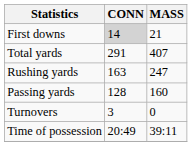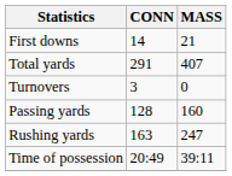First downs | CONN: lightgrey background -> no background
rows swapped: Rushing yards <-> Turnovers
